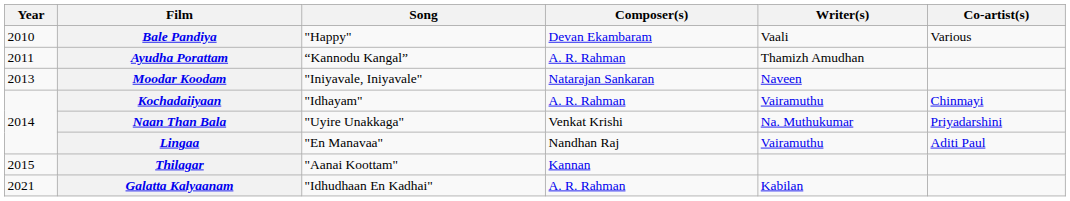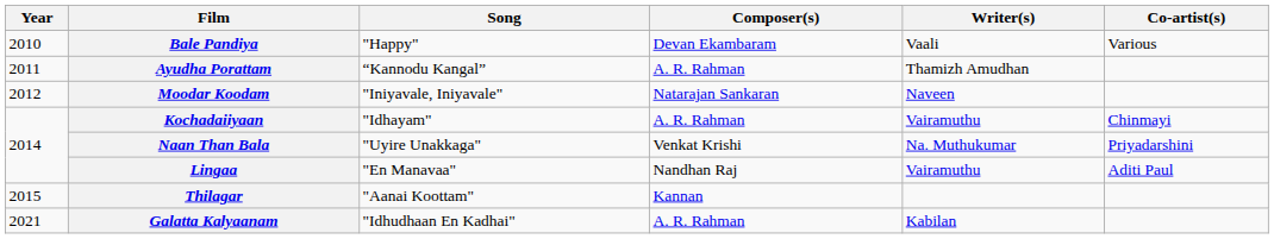Moodar Koodam | Year: 2013 -> 2012
